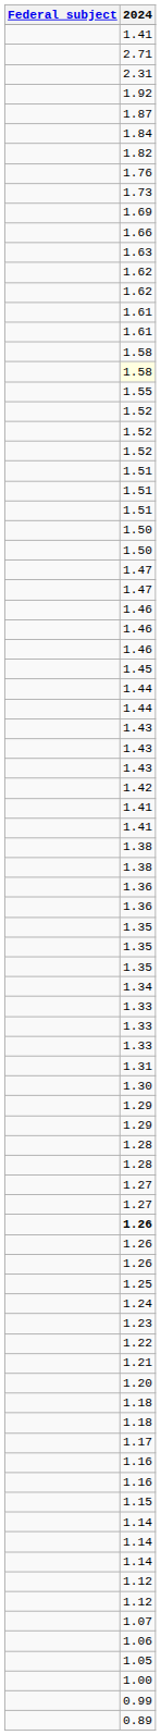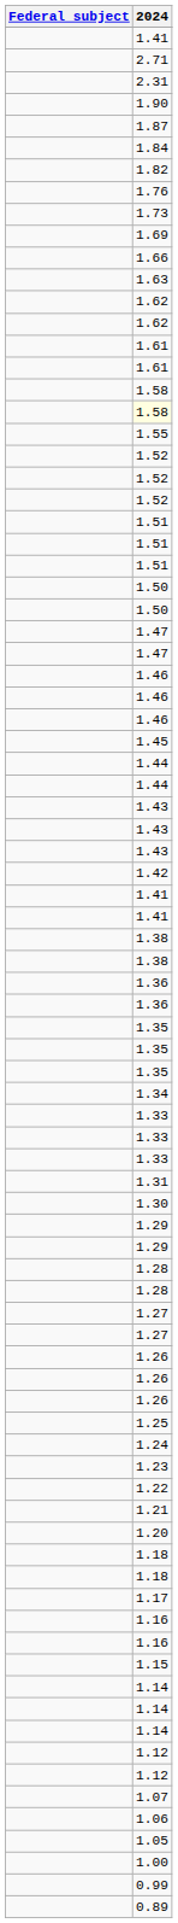row 5 | 2024: 1.92 -> 1.90
row 62 | 2024: bold -> normal
